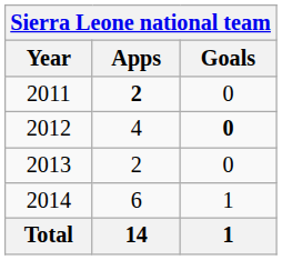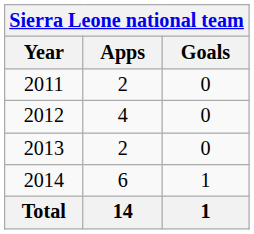2011 | Apps: bold -> normal
2012 | Goals: bold -> normal
